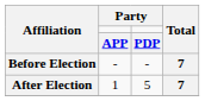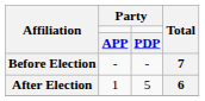After Election | Total: 7 -> 6
